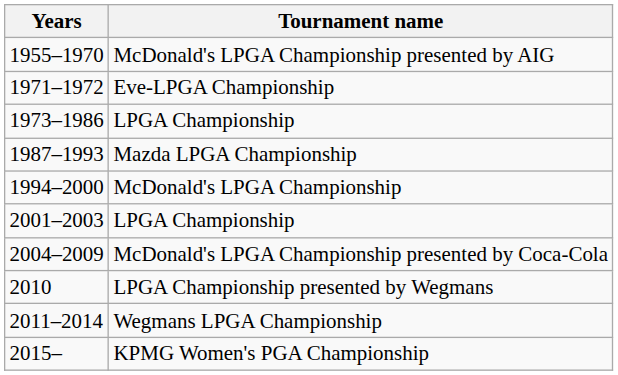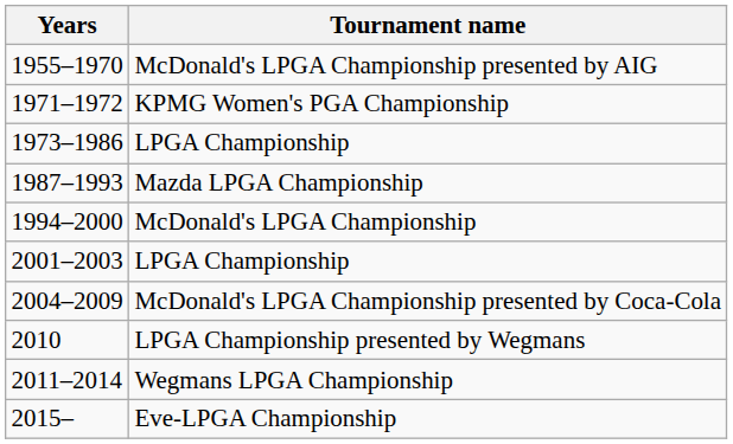row 3 | Tournament name: Eve-LPGA Championship -> KPMG Women's PGA Championship
row 11 | Tournament name: KPMG Women's PGA Championship -> Eve-LPGA Championship
